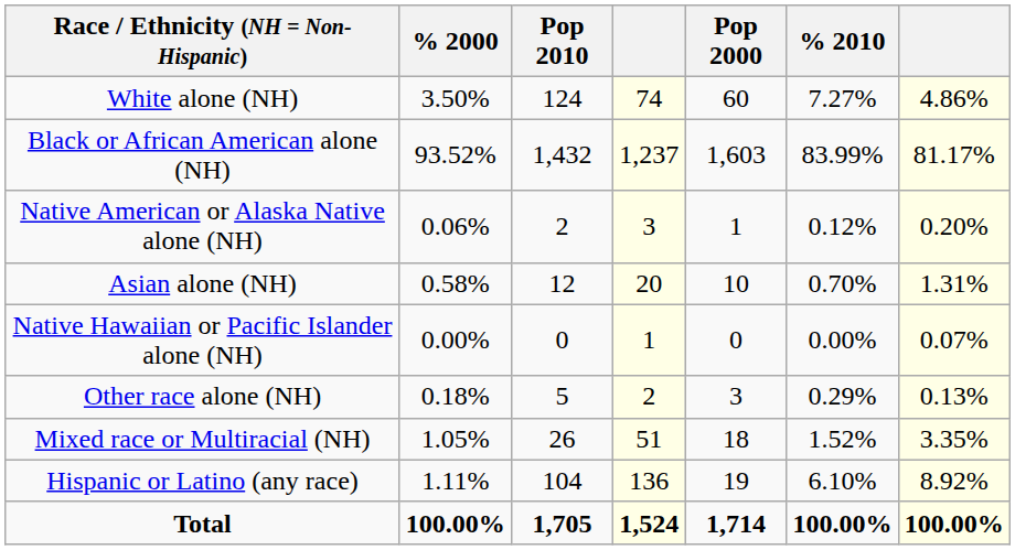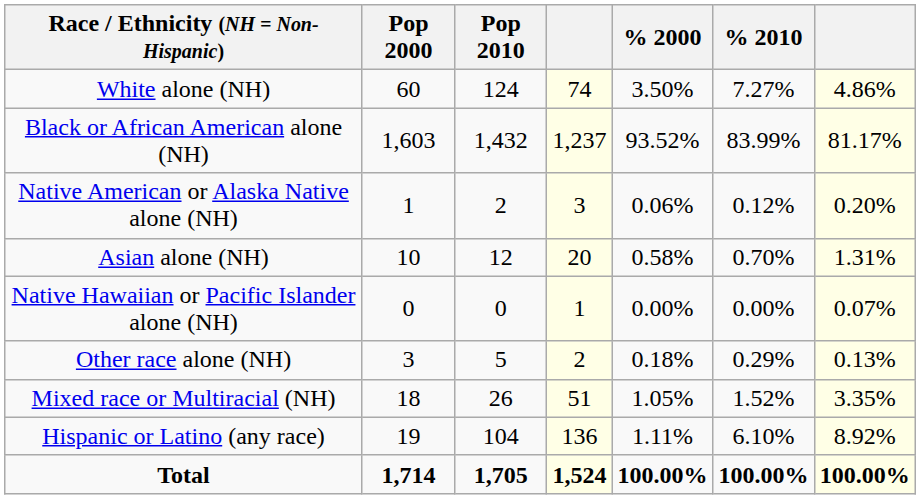columns swapped: Pop 2000 <-> % 2000
